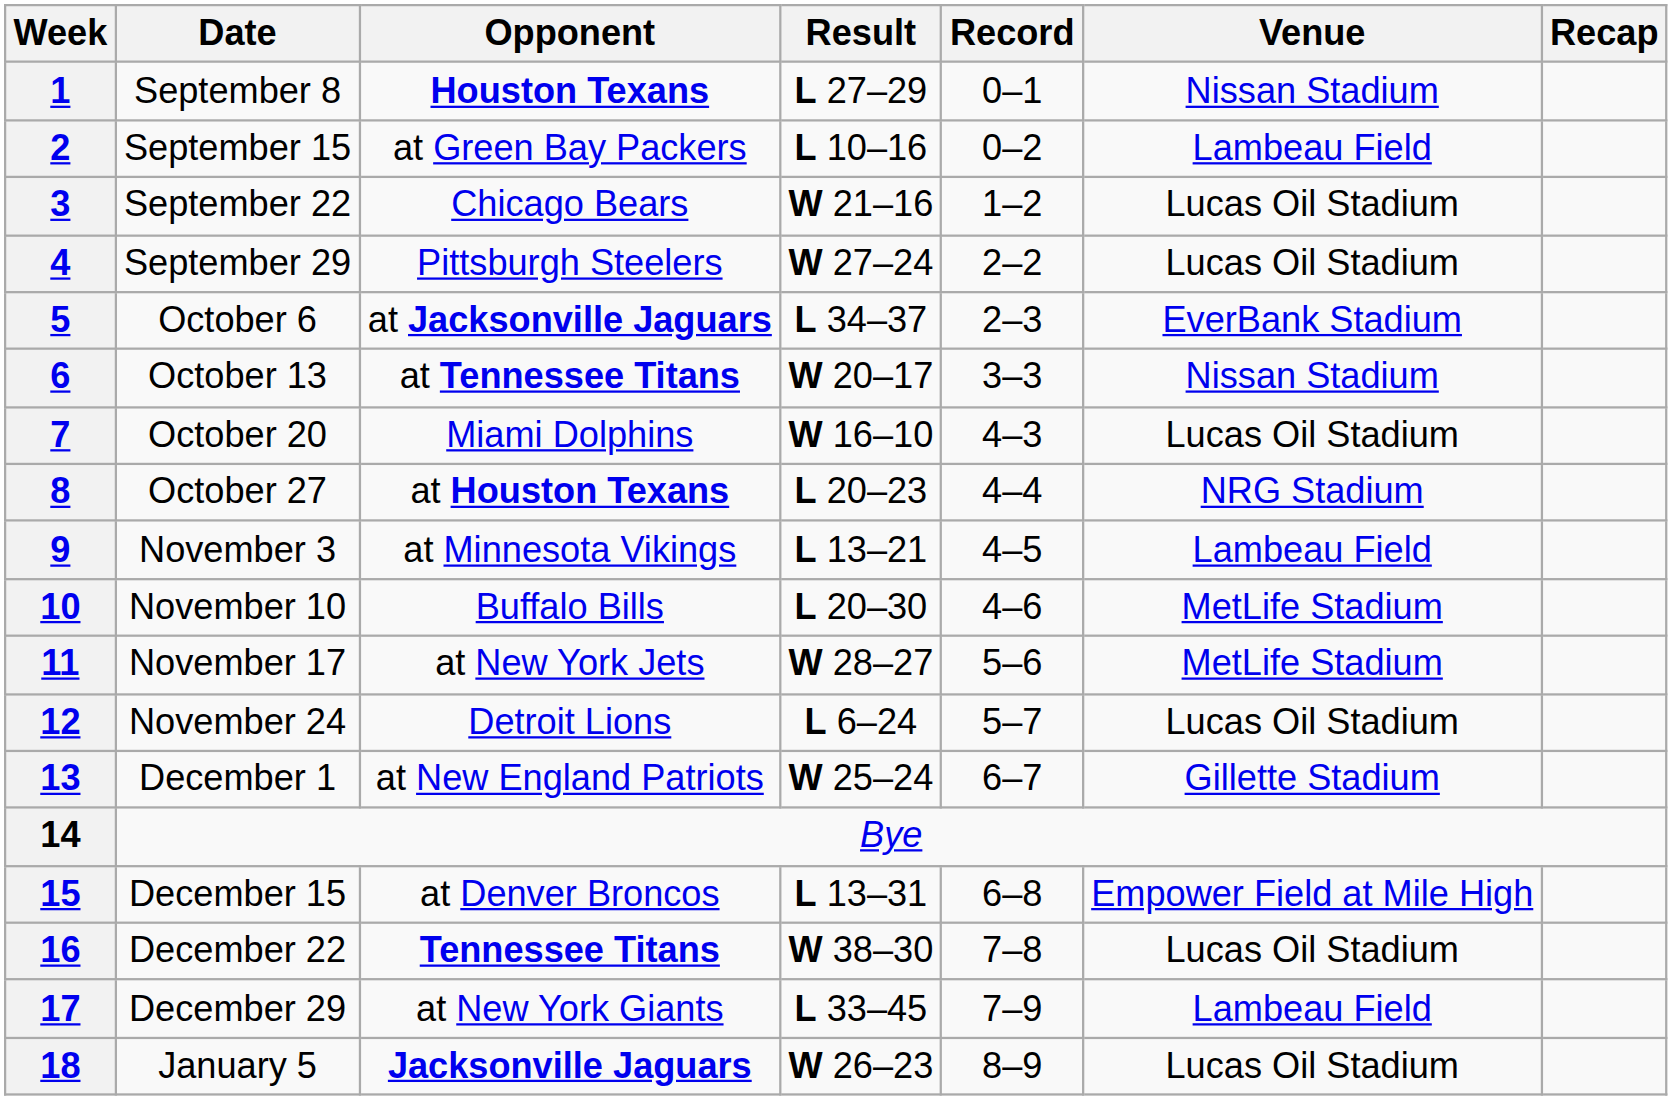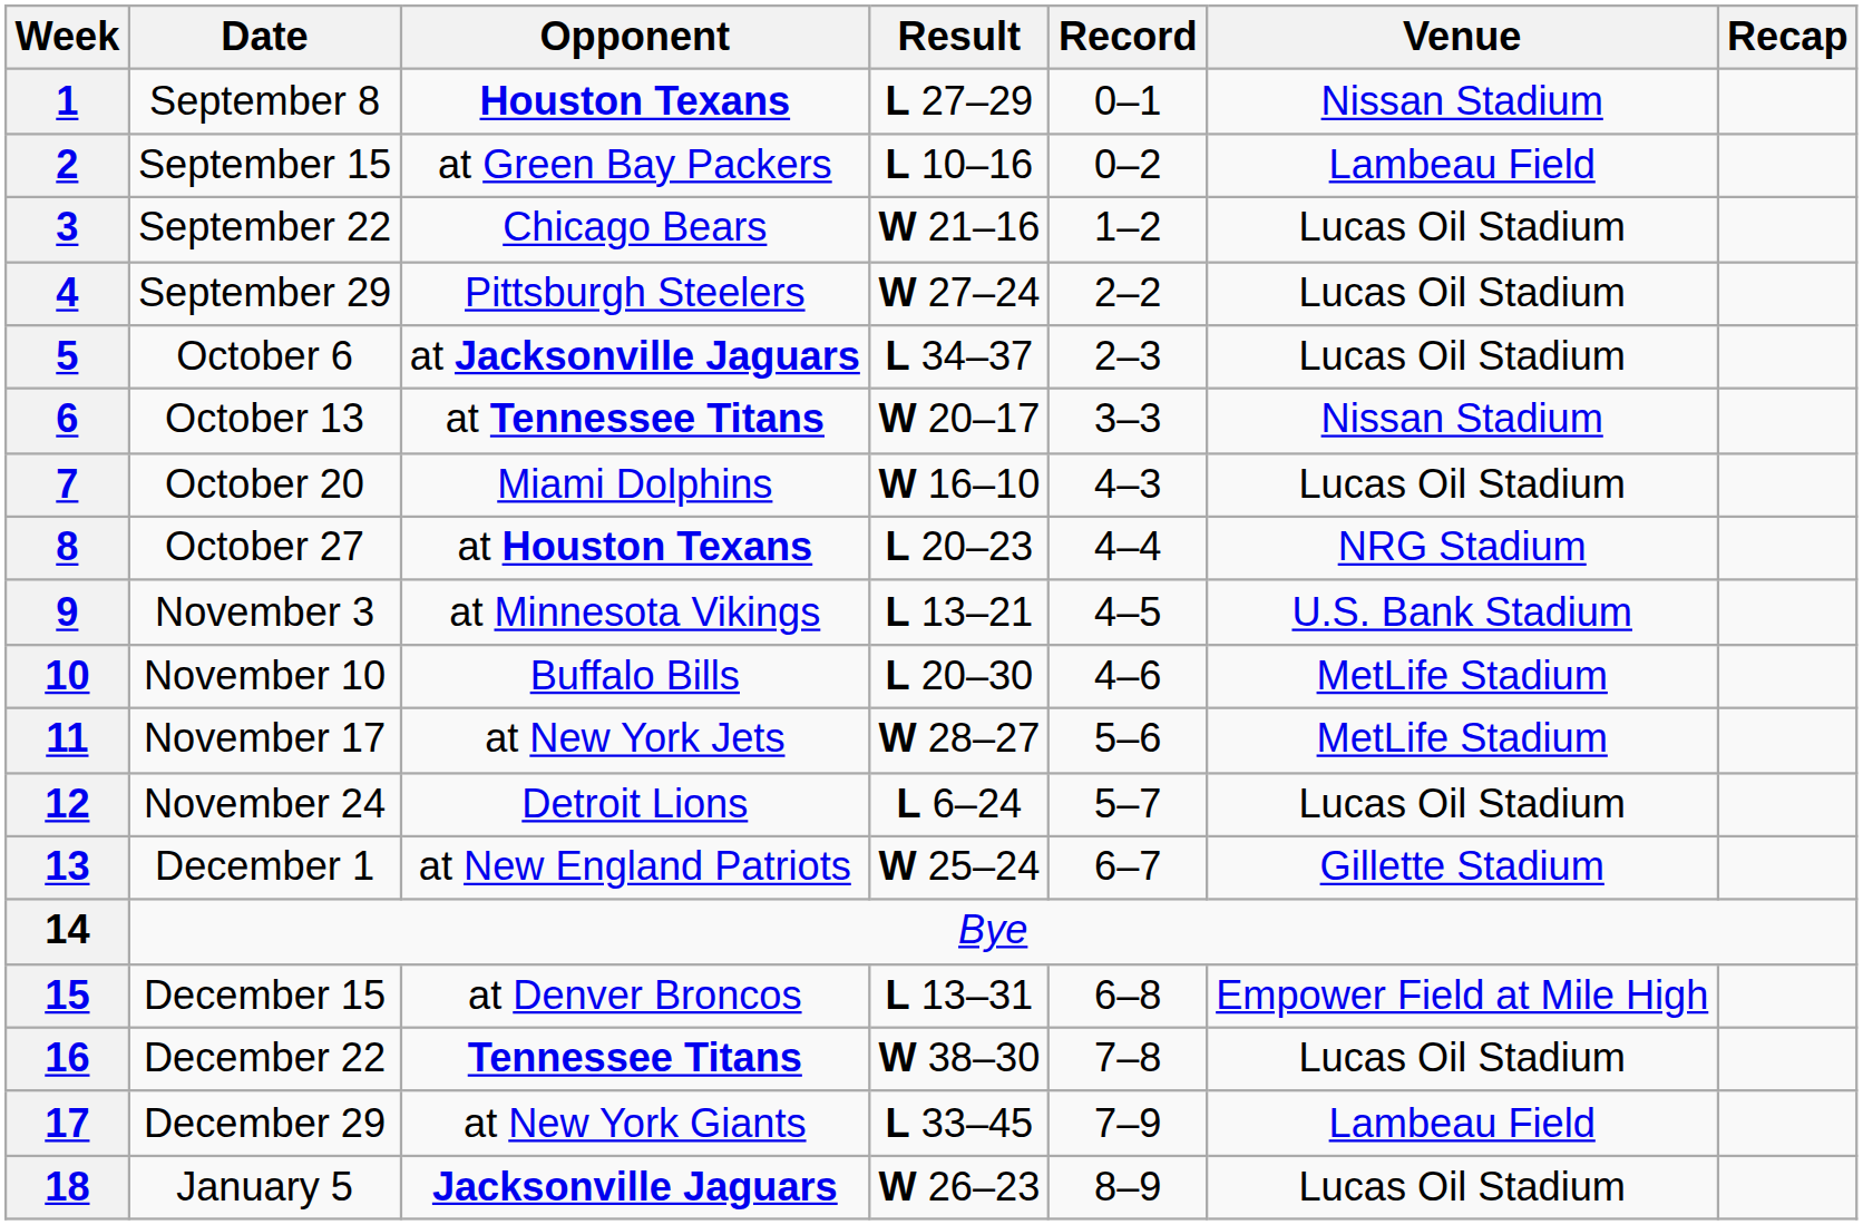5 | Venue: EverBank Stadium -> Lucas Oil Stadium
9 | Venue: Lambeau Field -> U.S. Bank Stadium
